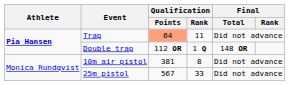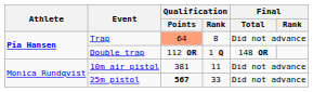Trap | Qualification / Rank: 11 -> 8
10m air pistol | Qualification / Rank: 8 -> 11
25m pistol | Qualification / Points: normal -> bold
